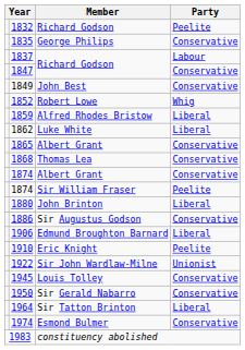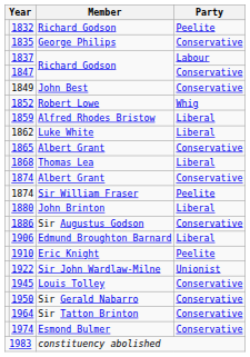1868 | Party: Conservative -> Liberal
1964 | Party: Liberal -> Conservative
